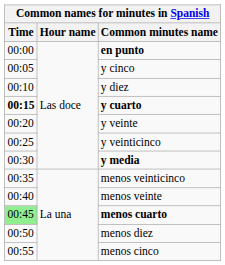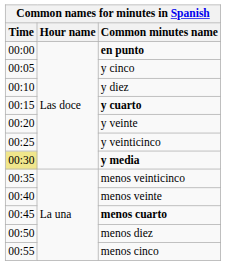y cuarto | Time: bold -> normal
y media | Time: no background -> khaki background
menos cuarto | Time: lightgreen background -> no background
